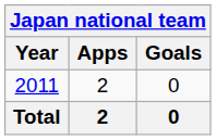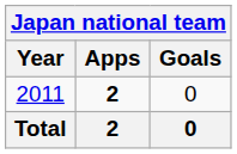2011 | Apps: normal -> bold
